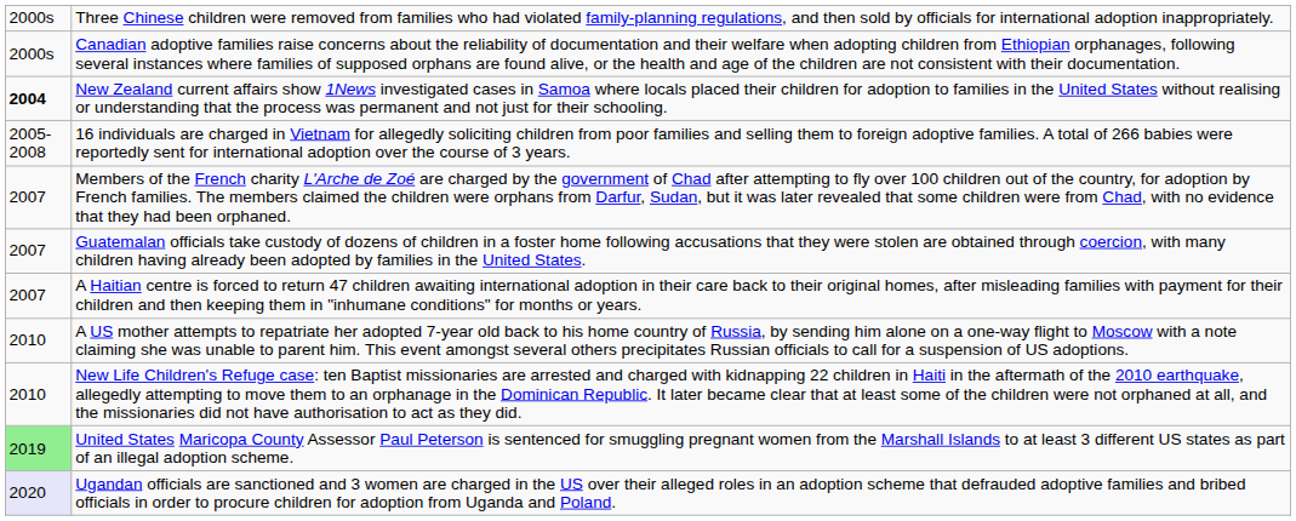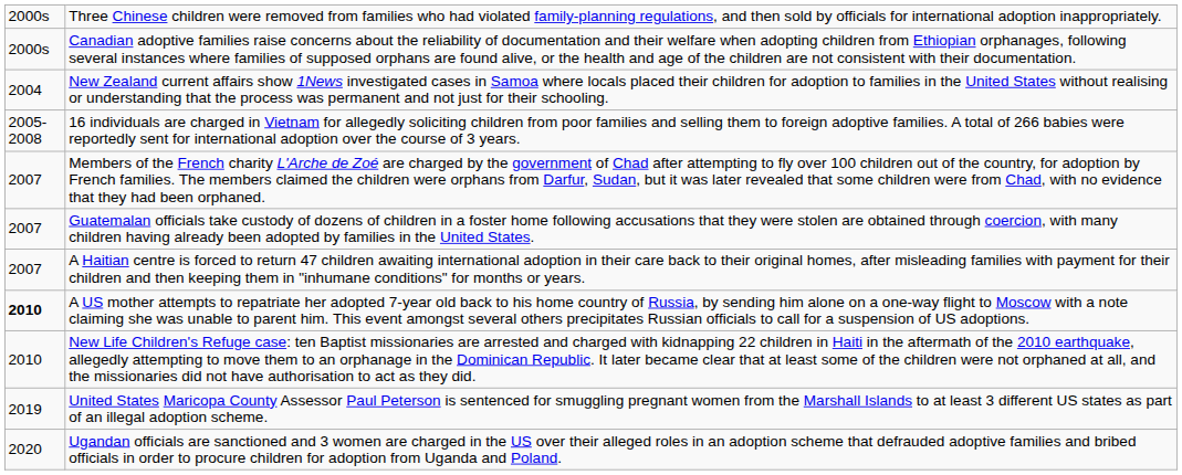row 3 | column 1: bold -> normal
row 8 | column 1: normal -> bold
row 10 | column 1: lightgreen background -> no background
row 11 | column 1: lavender background -> no background
